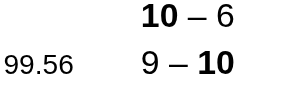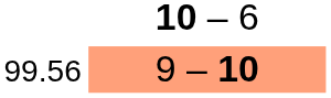99.56 | column 2: no background -> lightsalmon background
